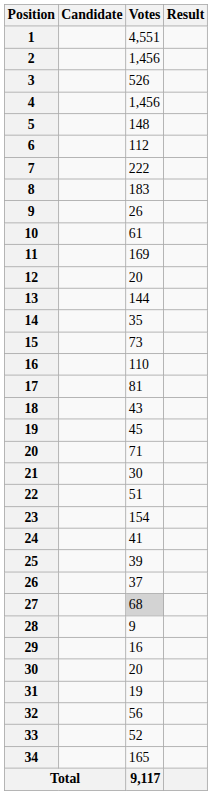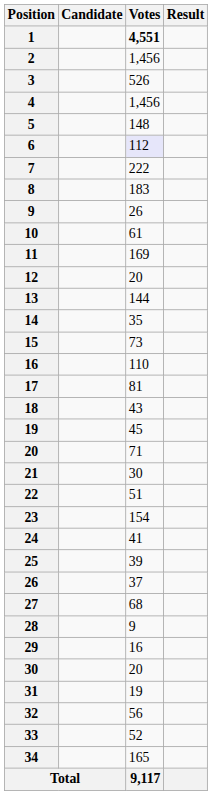1 | Votes: normal -> bold
6 | Votes: no background -> lavender background
27 | Votes: lightgrey background -> no background
